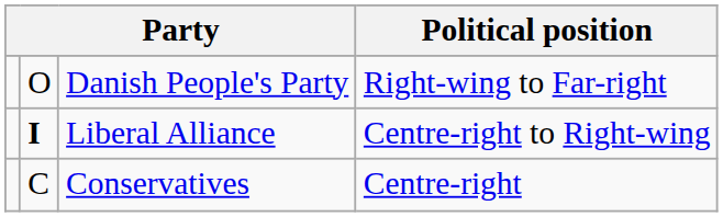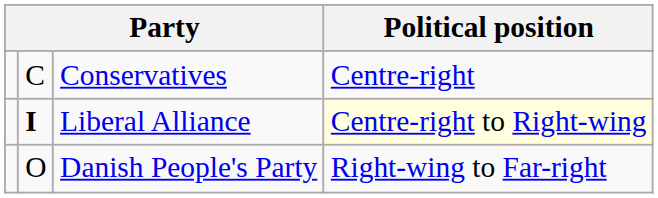rows swapped: Conservatives <-> Danish People's Party
Liberal Alliance | Political position: no background -> lightyellow background
